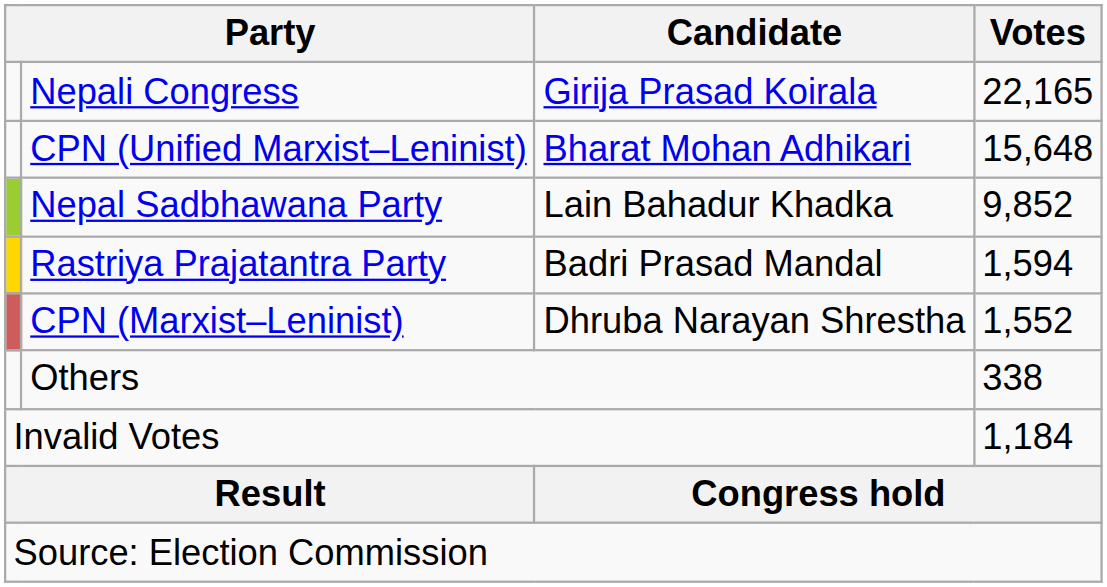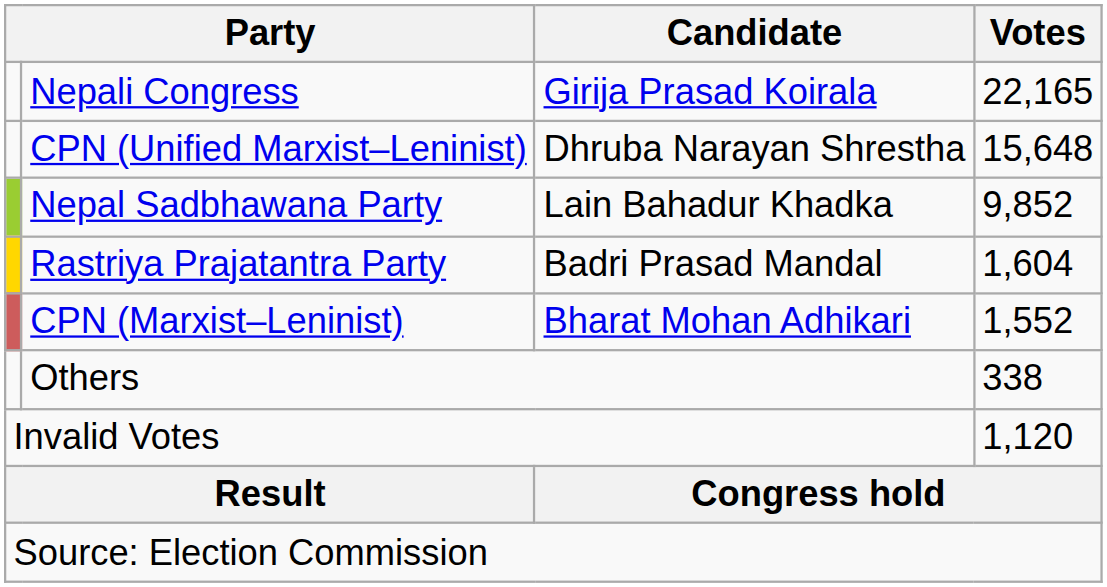CPN (Unified Marxist–Leninist) | Candidate: Bharat Mohan Adhikari -> Dhruba Narayan Shrestha
Rastriya Prajatantra Party | Votes: 1,594 -> 1,604
CPN (Marxist–Leninist) | Candidate: Dhruba Narayan Shrestha -> Bharat Mohan Adhikari
Invalid Votes | Votes: 1,184 -> 1,120
